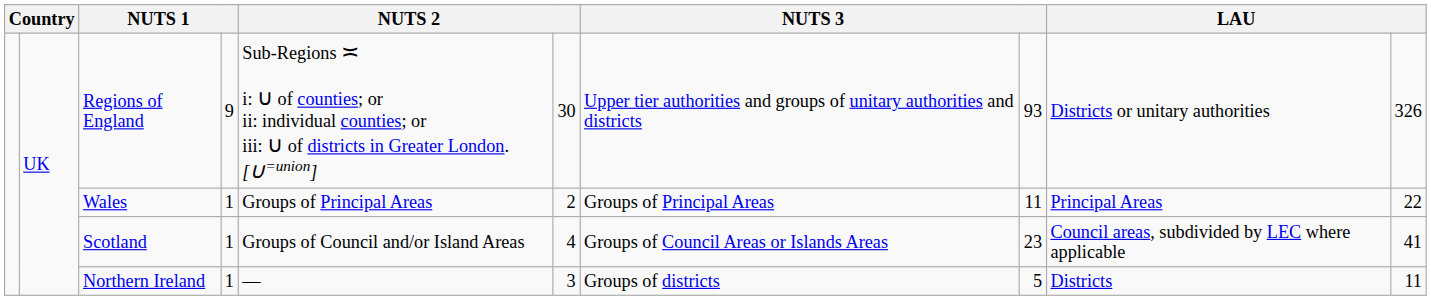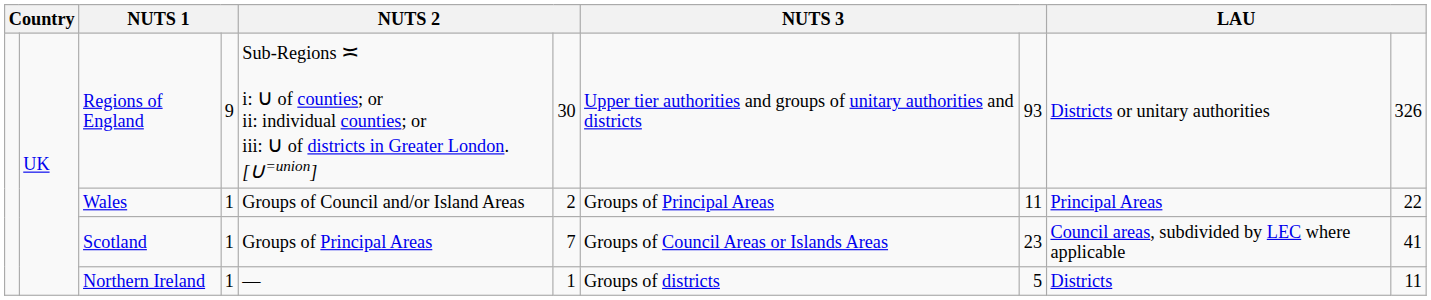Wales | column 5: Groups of Principal Areas -> Groups of Council and/or Island Areas
Scotland | column 5: Groups of Council and/or Island Areas -> Groups of Principal Areas
Scotland | column 6: 4 -> 7
Northern Ireland | column 6: 3 -> 1
